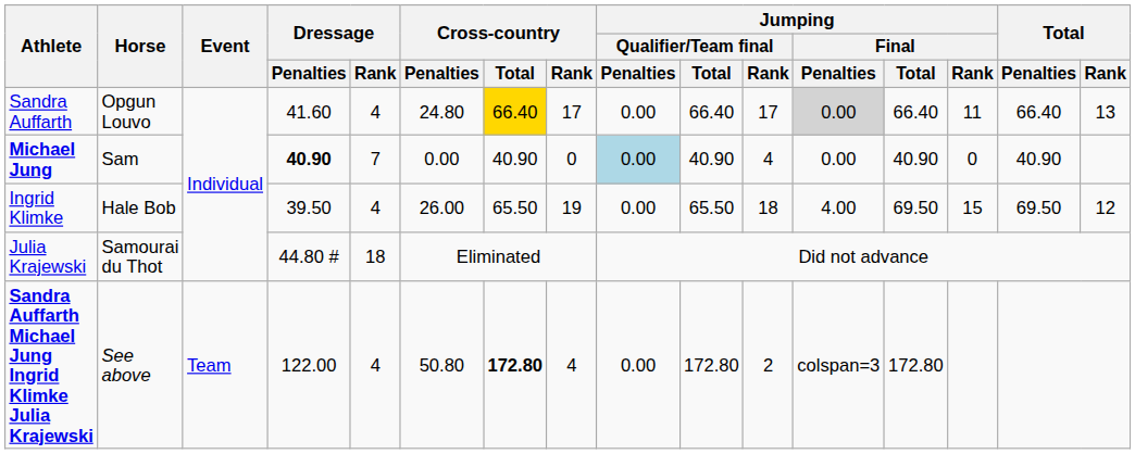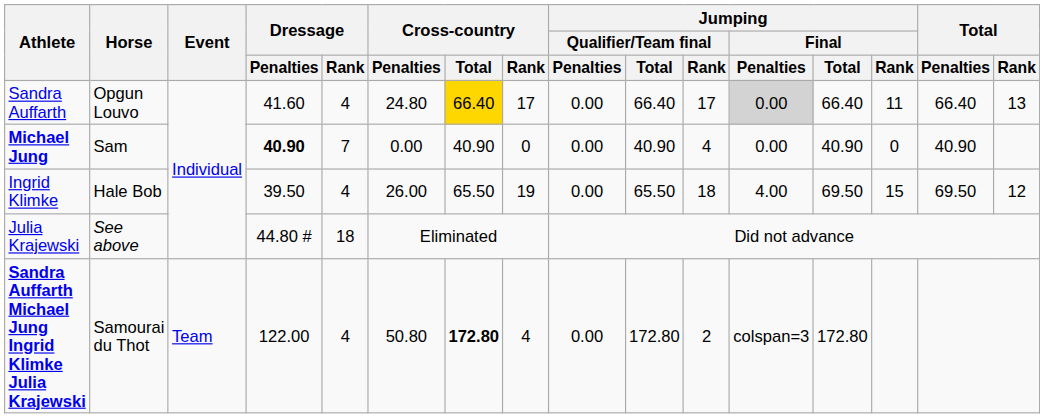Michael Jung | Jumping / Qualifier/Team final / Penalties: lightblue background -> no background
Julia Krajewski | Horse: Samourai du Thot -> See above
Sandra Auffarth Michael Jung Ingrid Klimke Julia Krajewski | Horse: See above -> Samourai du Thot
